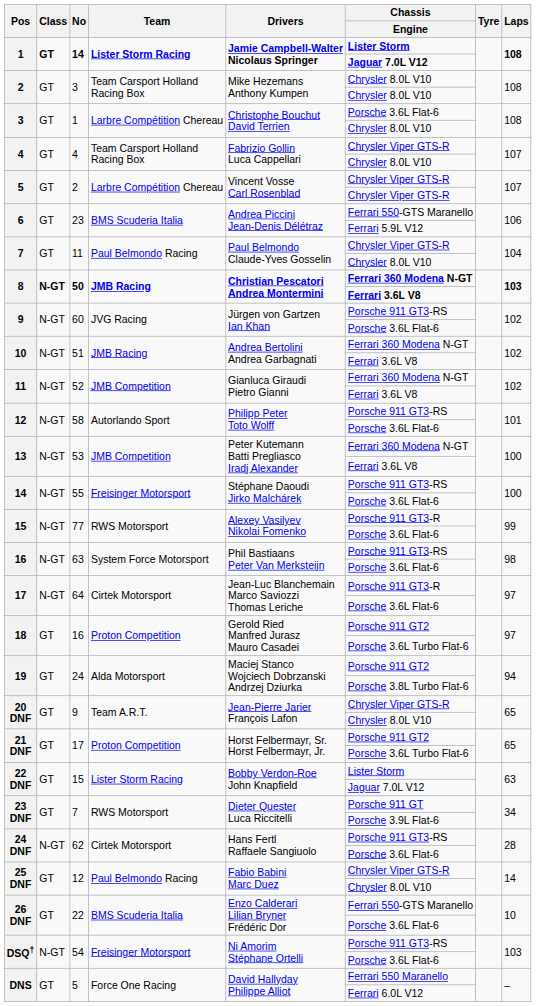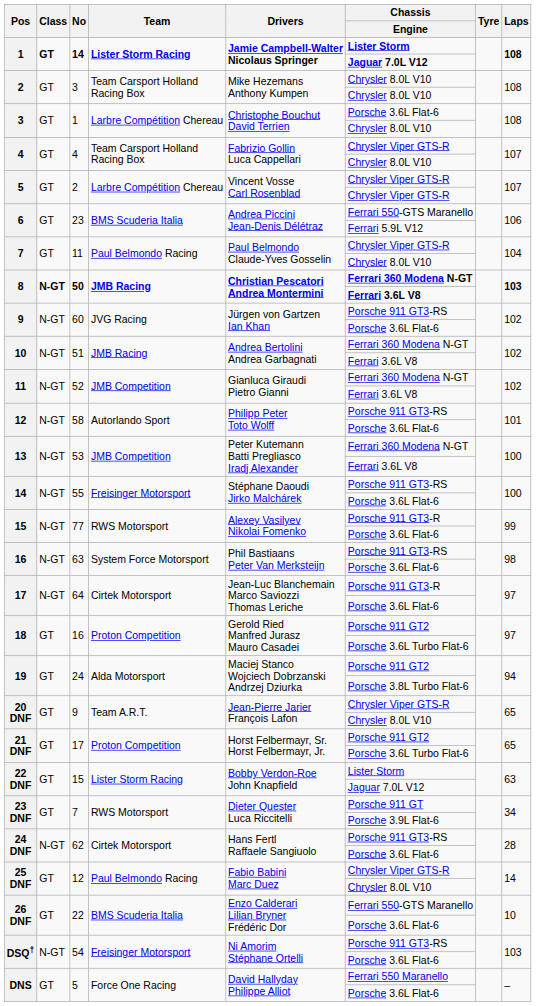row 58 | Chassis / Engine: Ferrari 6.0L V12 -> Porsche 3.6L Flat-6
